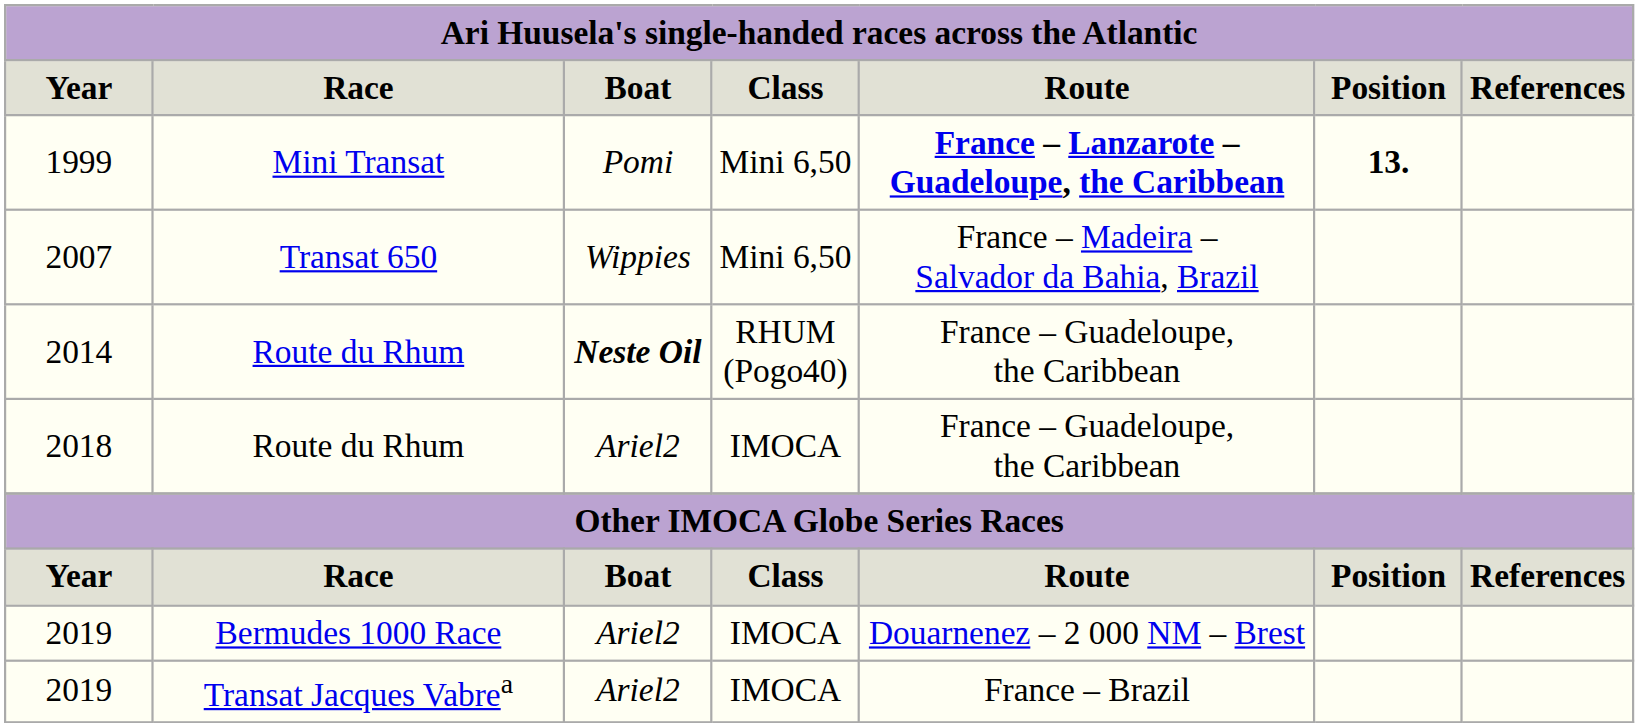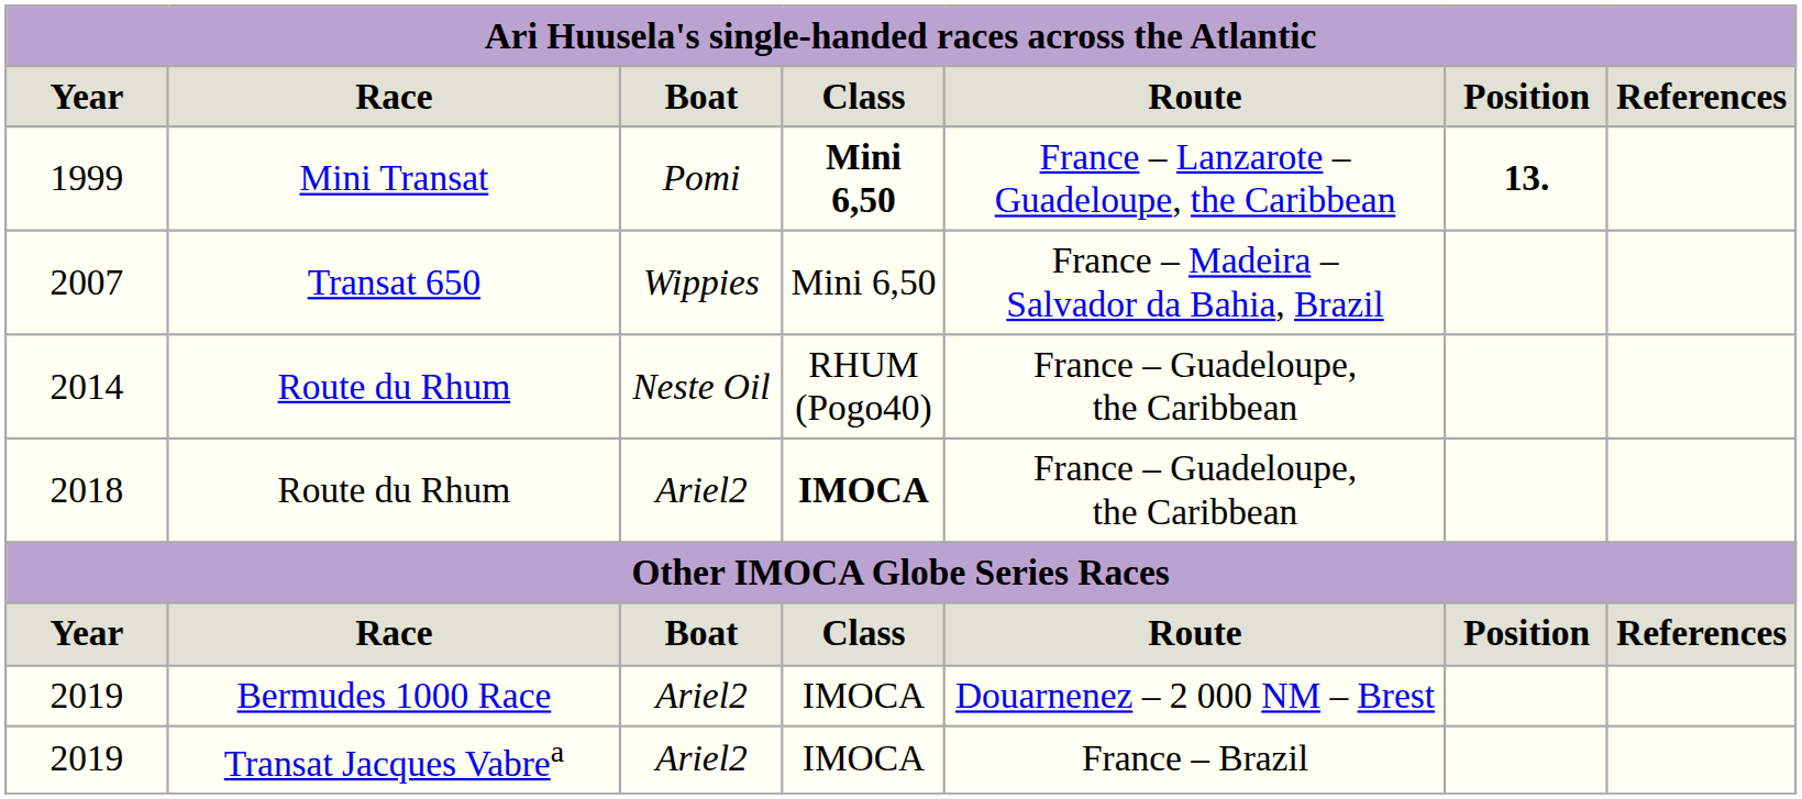1999 | Class: normal -> bold
1999 | Route: bold -> normal
2014 | Boat: bold -> normal
2018 | Class: normal -> bold
